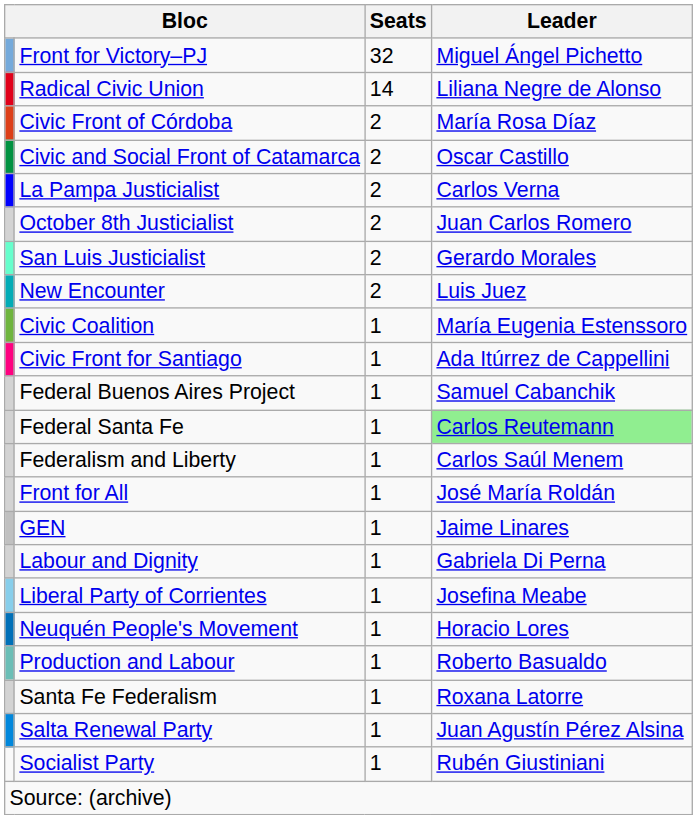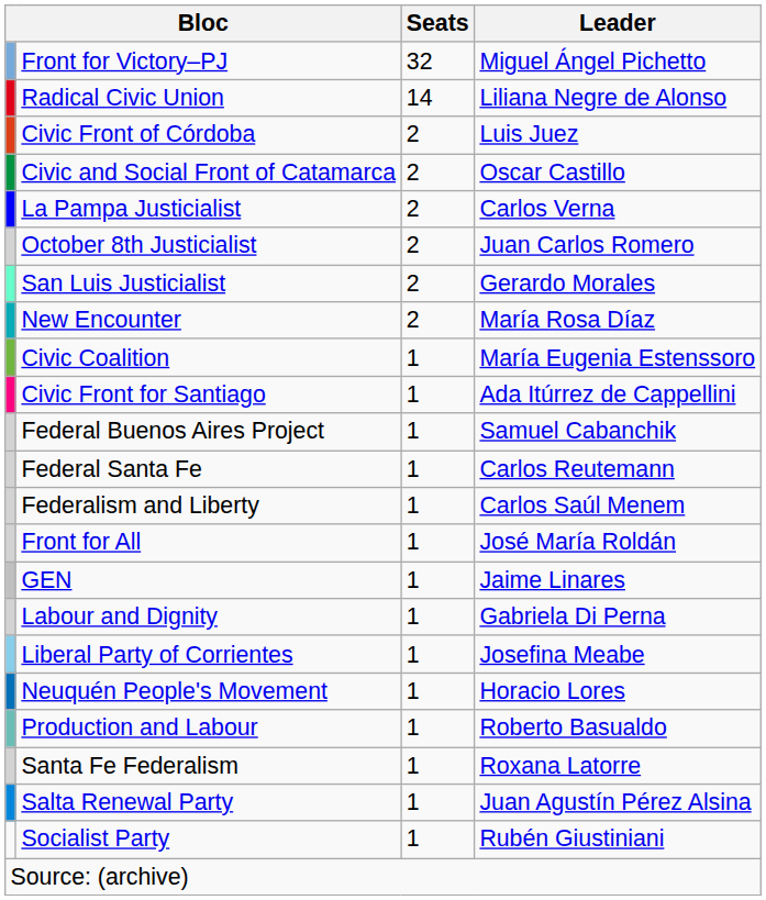Civic Front of Córdoba | Leader: María Rosa Díaz -> Luis Juez
New Encounter | Leader: Luis Juez -> María Rosa Díaz
Federal Santa Fe | Leader: lightgreen background -> no background
